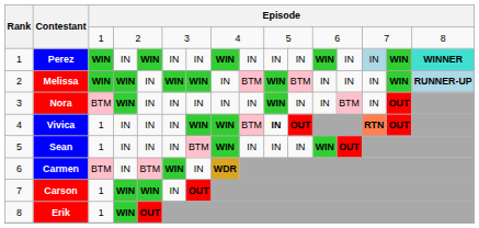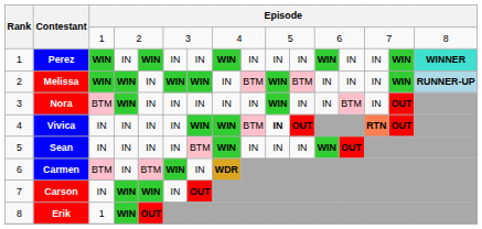Perez | column 14: lightblue background -> no background
Vivica | column 3: 1 -> IN
Sean | column 3: 1 -> IN
Carson | column 3: 1 -> IN
